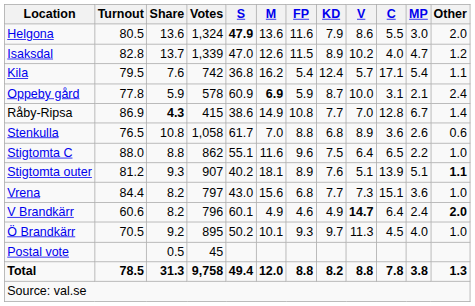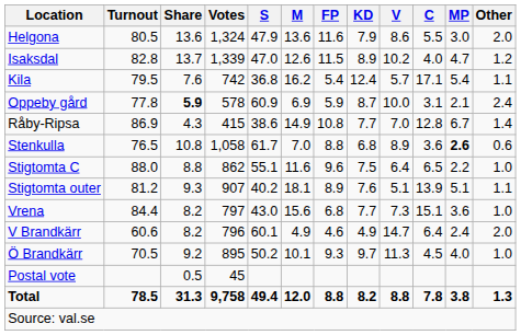Helgona | S: bold -> normal
Oppeby gård | Share: normal -> bold
Oppeby gård | M: bold -> normal
Råby-Ripsa | Share: bold -> normal
Stenkulla | MP: normal -> bold
Stigtomta outer | Other: bold -> normal
V Brandkärr | V: bold -> normal
V Brandkärr | Other: bold -> normal
